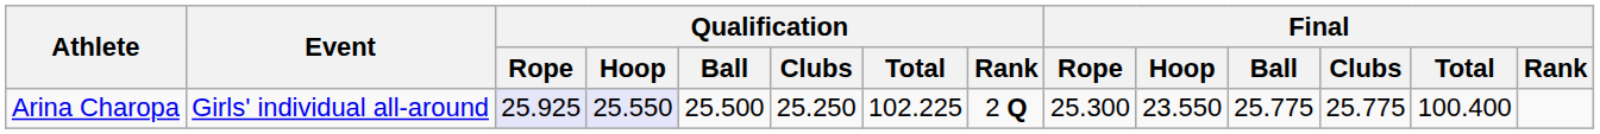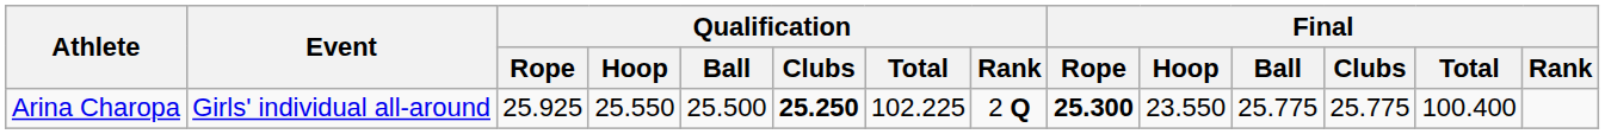row 3 | Qualification / Rope: lavender background -> no background
row 3 | Qualification / Hoop: lavender background -> no background
row 3 | Qualification / Clubs: normal -> bold
row 3 | Final / Rope: normal -> bold
